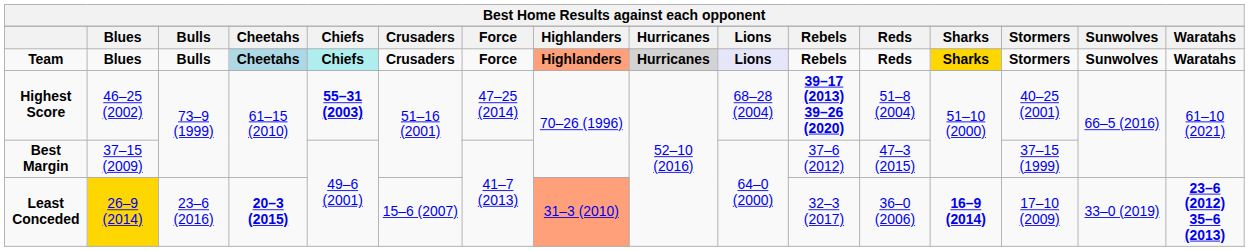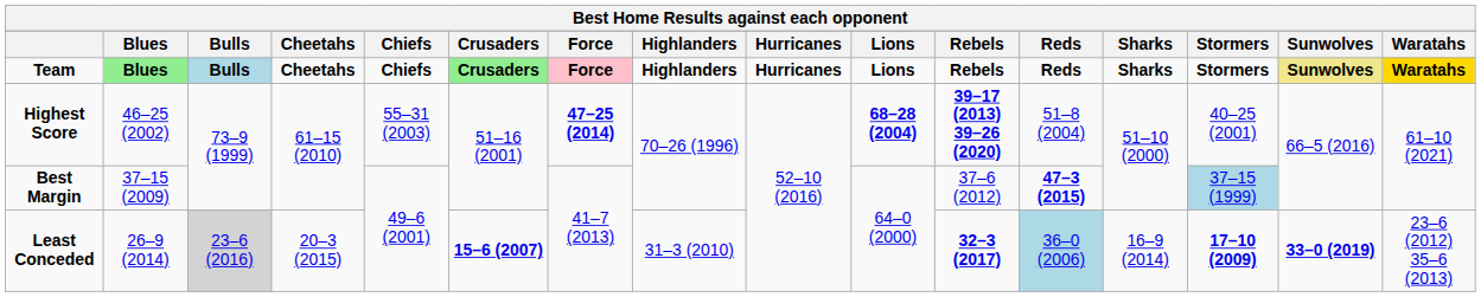Team | Blues: no background -> lightgreen background
Team | Bulls: no background -> lightblue background
Team | Cheetahs: lightblue background -> no background
Team | Chiefs: paleturquoise background -> no background
Team | Crusaders: no background -> lightgreen background
Team | Force: no background -> pink background
Team | Highlanders: lightsalmon background -> no background
Team | Hurricanes: lightgrey background -> no background
Team | Lions: lavender background -> no background
Team | Sharks: gold background -> no background
Team | Sunwolves: no background -> khaki background
Team | Waratahs: no background -> gold background
Highest Score | Chiefs: bold -> normal
Highest Score | Force: normal -> bold
Highest Score | Lions: normal -> bold
Best Margin | Reds: normal -> bold
Best Margin | Stormers: no background -> lightblue background
Least Conceded | Blues: gold background -> no background
Least Conceded | Bulls: no background -> lightgrey background
Least Conceded | Cheetahs: bold -> normal
Least Conceded | Crusaders: normal -> bold
Least Conceded | Highlanders: lightsalmon background -> no background
Least Conceded | Rebels: normal -> bold
Least Conceded | Reds: no background -> lightblue background
Least Conceded | Sharks: bold -> normal
Least Conceded | Stormers: normal -> bold
Least Conceded | Sunwolves: normal -> bold
Least Conceded | Waratahs: bold -> normal
